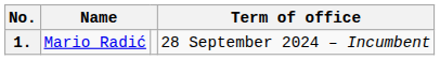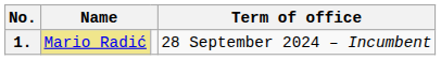1. | column 2: no background -> khaki background
